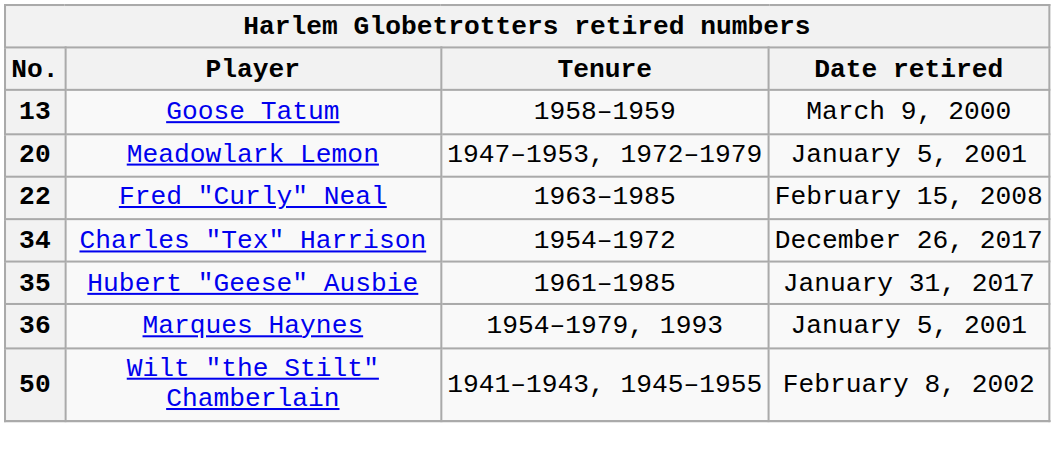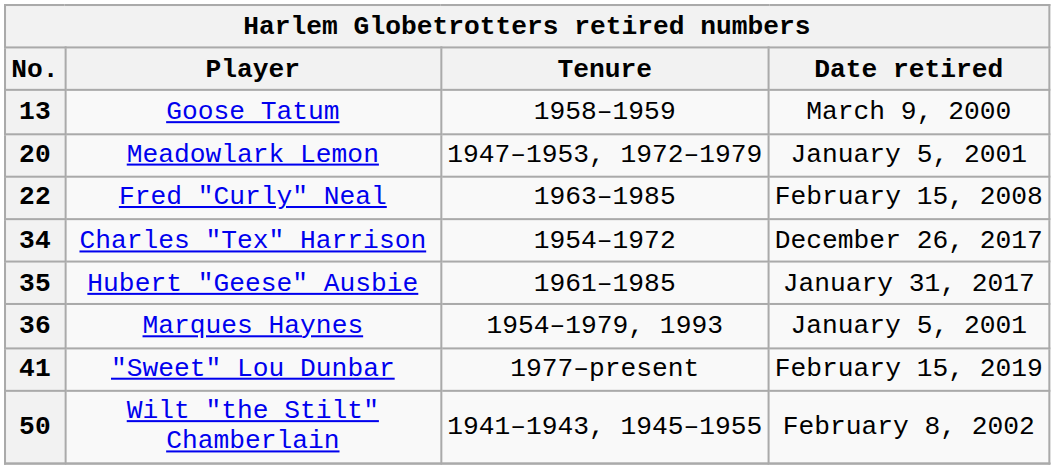+ row: 41 | "Sweet" Lou Dunbar | 1977–present | February 15, 2019
